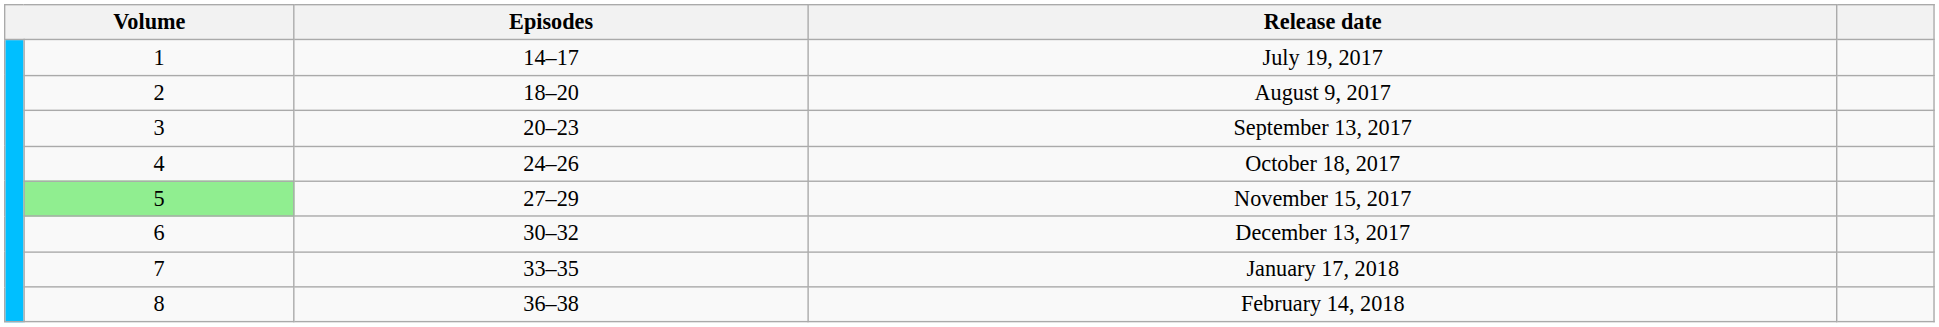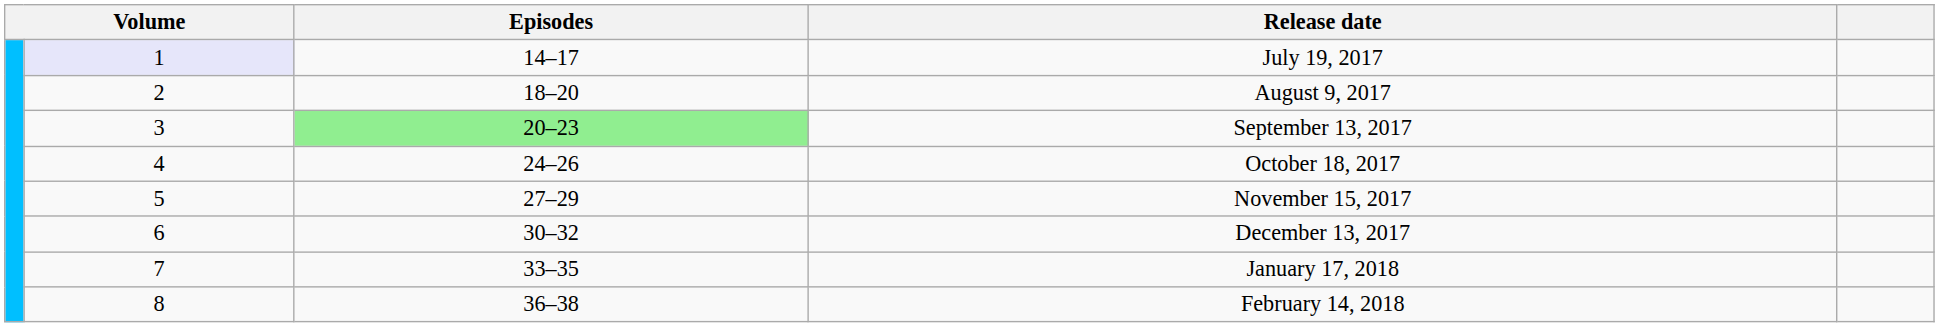July 19, 2017 | column 2: no background -> lavender background
September 13, 2017 | Episodes: no background -> lightgreen background
November 15, 2017 | column 2: lightgreen background -> no background
